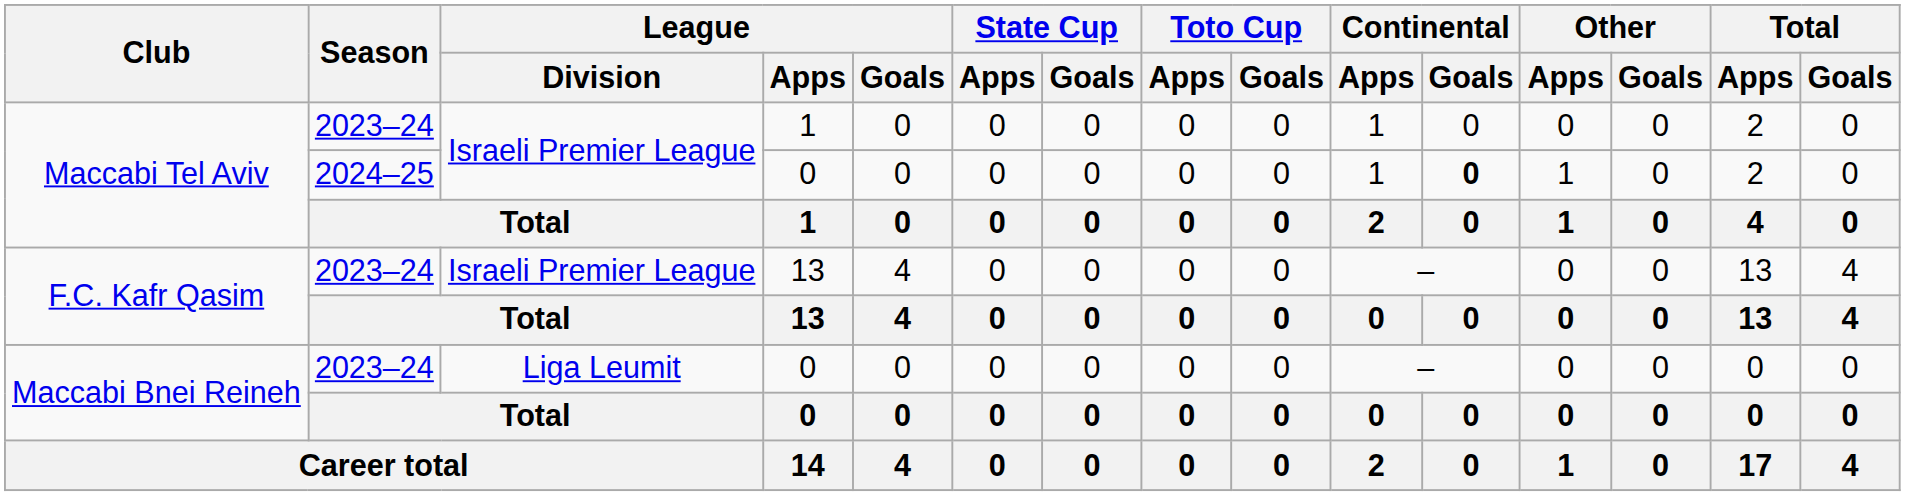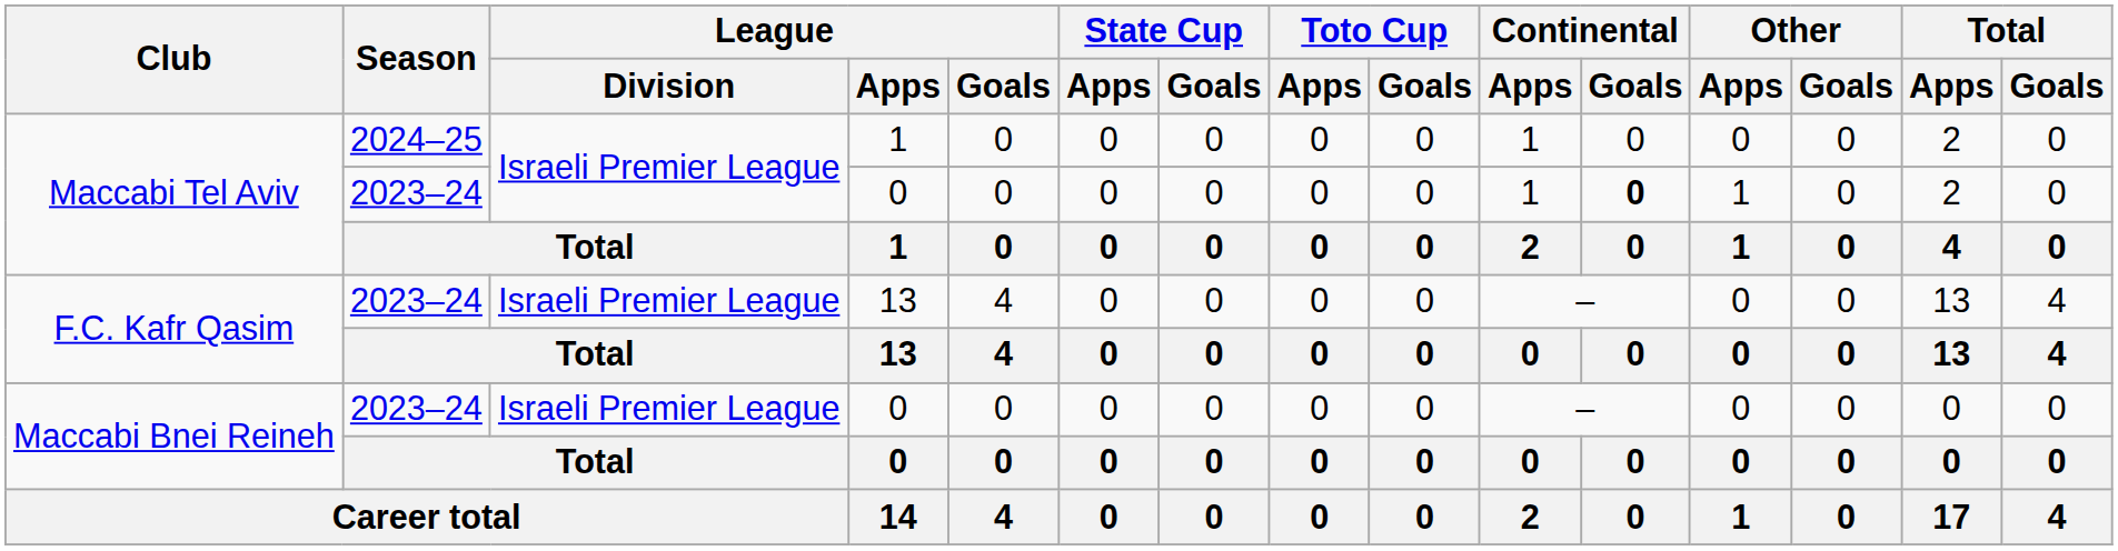row 3 | Season: 2023–24 -> 2024–25
row 4 | Season: 2024–25 -> 2023–24
row 8 | League / Division: Liga Leumit -> Israeli Premier League
